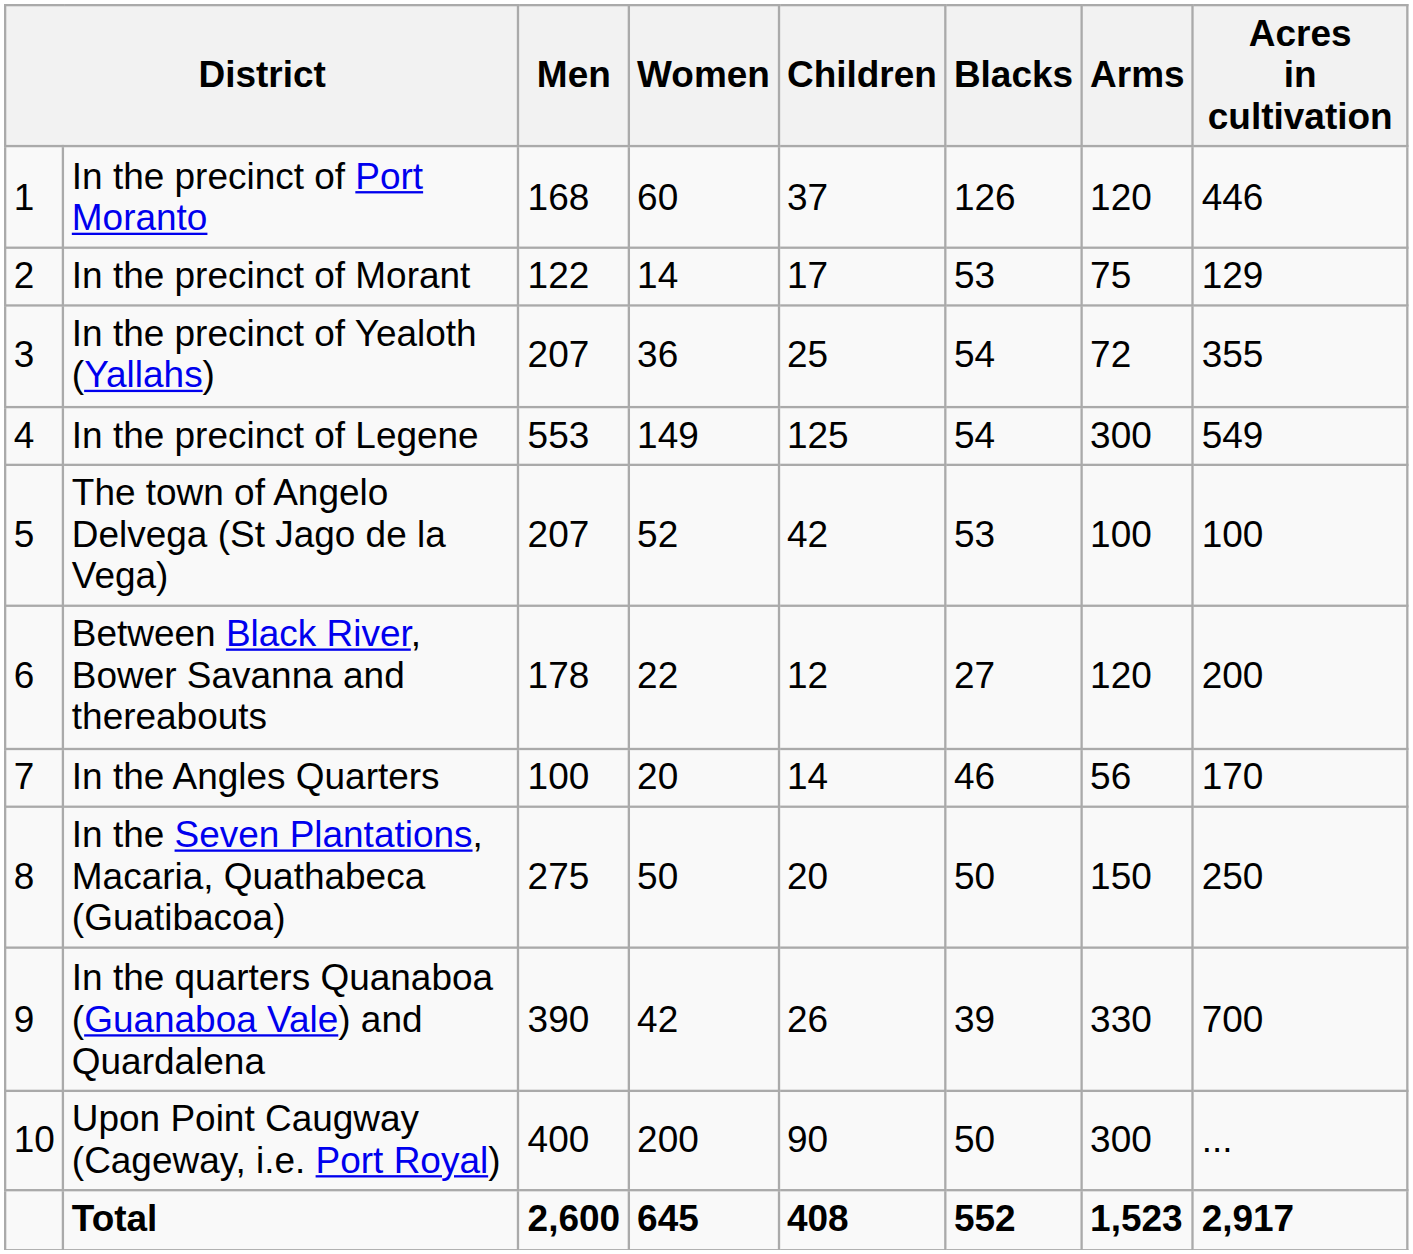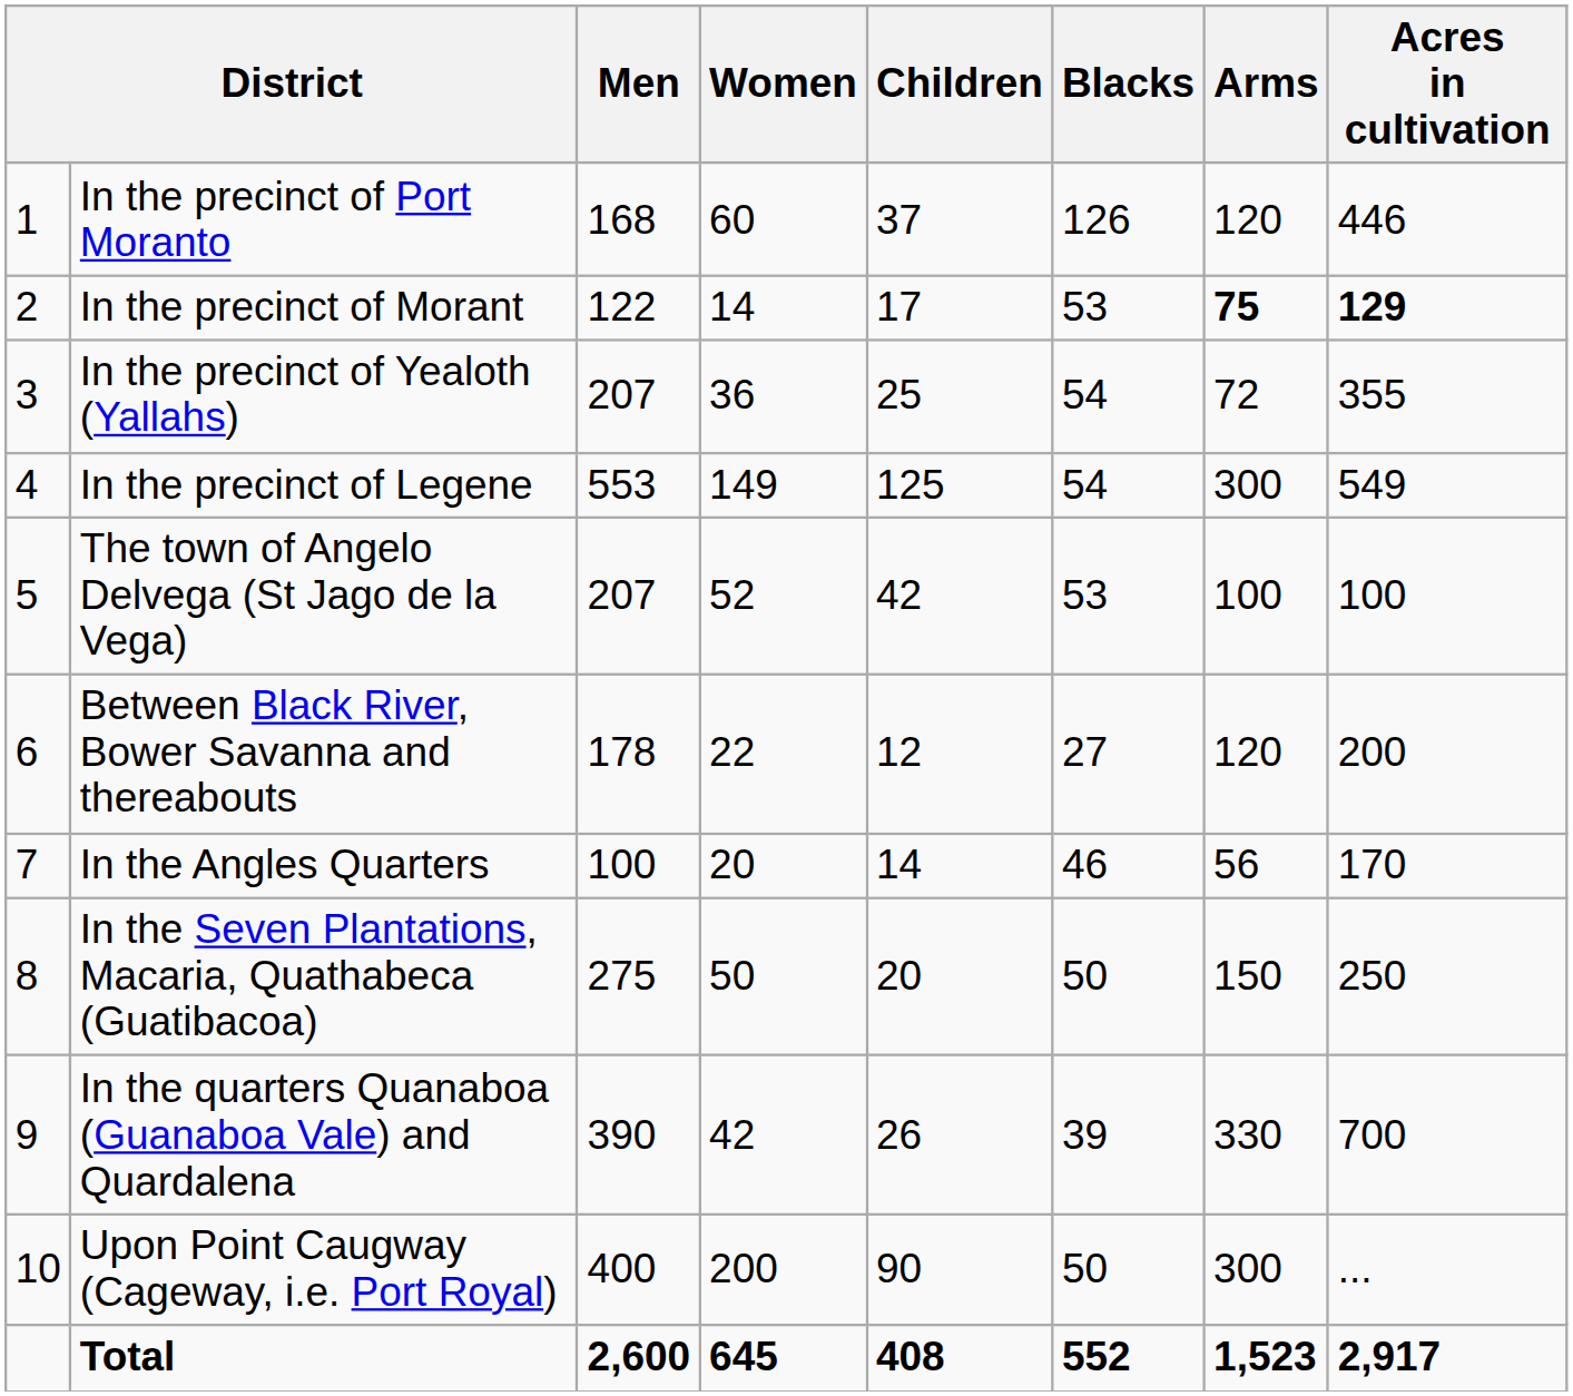In the precinct of Morant | Arms: normal -> bold
In the precinct of Morant | Acres in cultivation: normal -> bold
